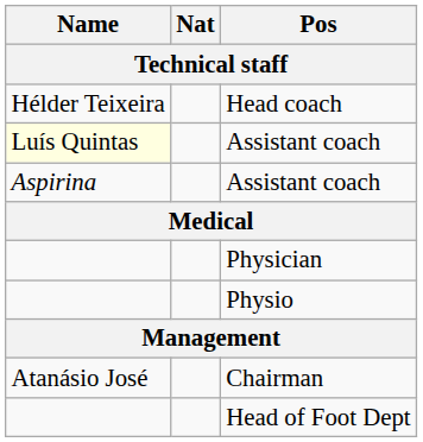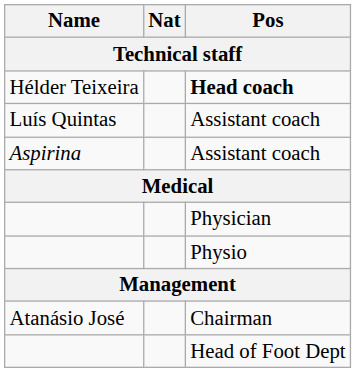Head coach | Pos: normal -> bold
Luís Quintas / Assistant coach | Name: lightyellow background -> no background
